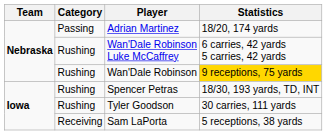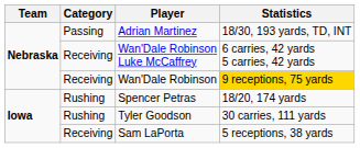Adrian Martinez | Statistics: 18/20, 174 yards -> 18/30, 193 yards, TD, INT
Wan'Dale Robinson Luke McCaffrey | Category: Rushing -> Receiving
Wan'Dale Robinson | Category: Rushing -> Receiving
Spencer Petras | Statistics: 18/30, 193 yards, TD, INT -> 18/20, 174 yards
